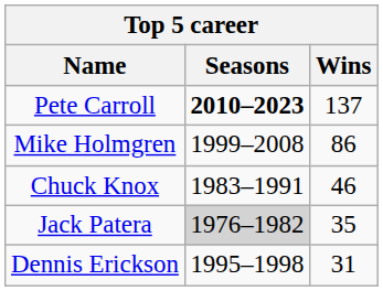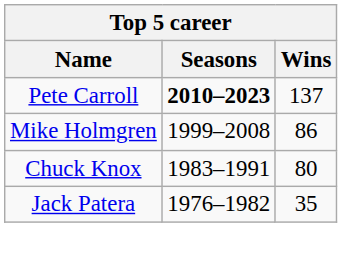Chuck Knox | Wins: 46 -> 80
Jack Patera | Seasons: lightgrey background -> no background
- row: Dennis Erickson | 1995–1998 | 31
